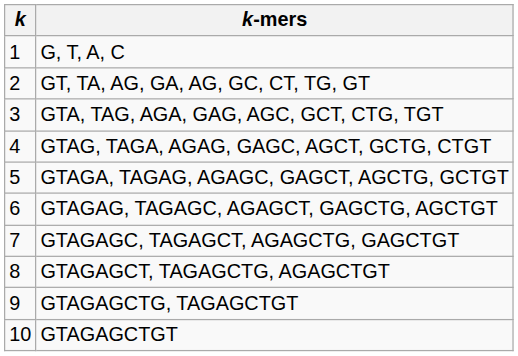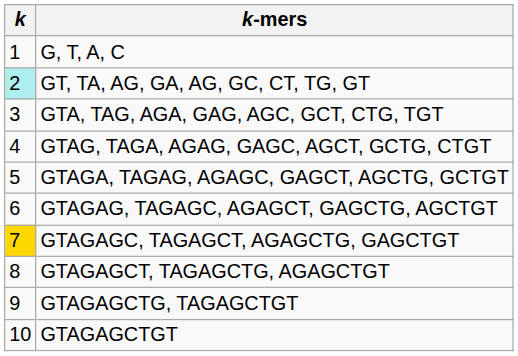GT, TA, AG, GA, AG, GC, CT, TG, GT | k: no background -> paleturquoise background
GTAGAGC, TAGAGCT, AGAGCTG, GAGCTGT | k: no background -> gold background
